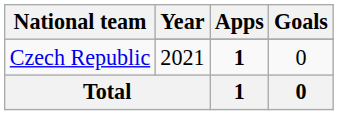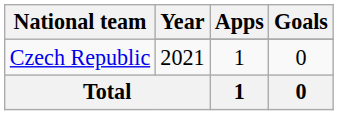2021 | Apps: bold -> normal
